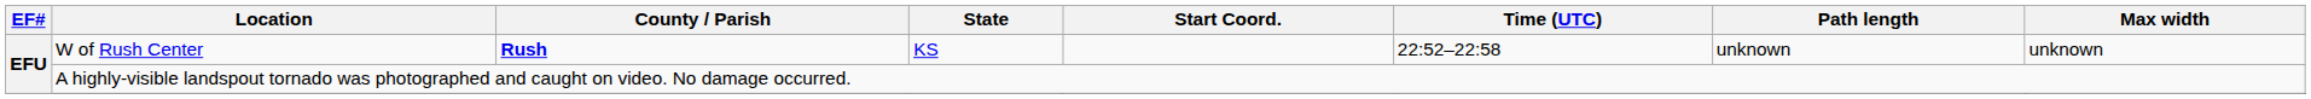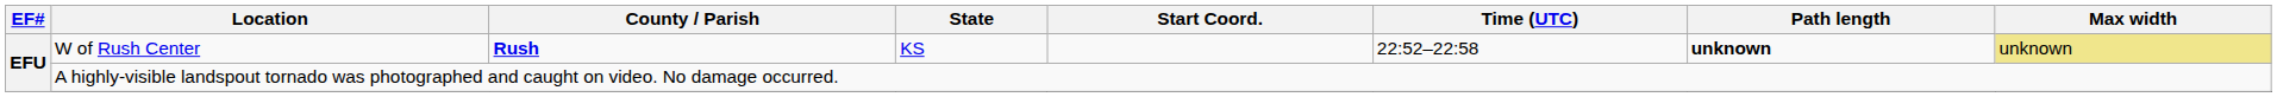W of Rush Center | Path length: normal -> bold
W of Rush Center | Max width: no background -> khaki background
